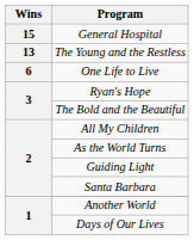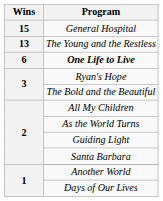One Life to Live | Program: normal -> bold
